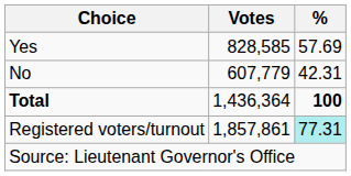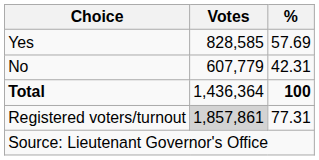Registered voters/turnout | Votes: no background -> lightgrey background
Registered voters/turnout | %: paleturquoise background -> no background
